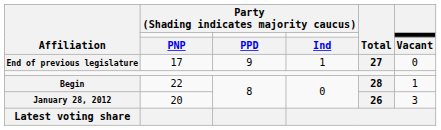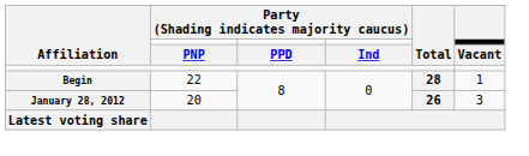- row: End of previous legislature | 17 | 9 | 1 | 27 | 0
